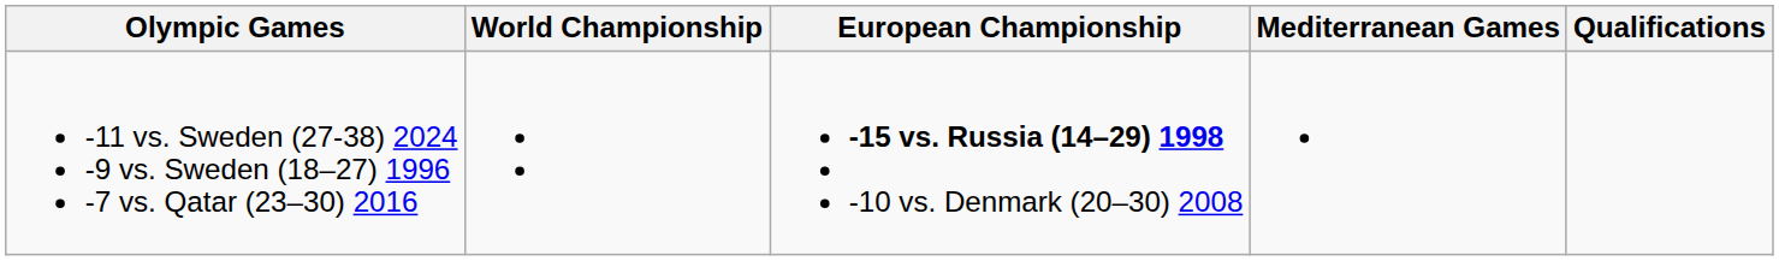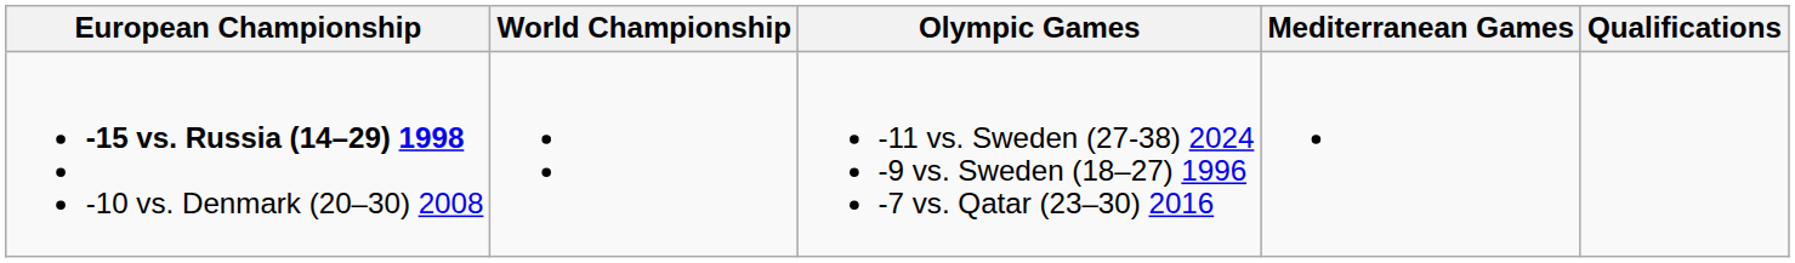columns swapped: Olympic Games <-> European Championship
